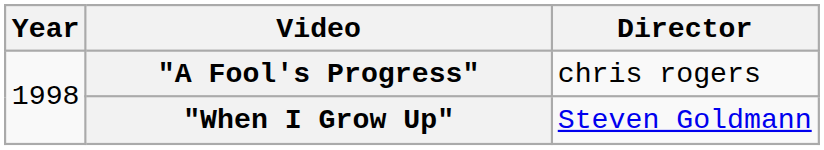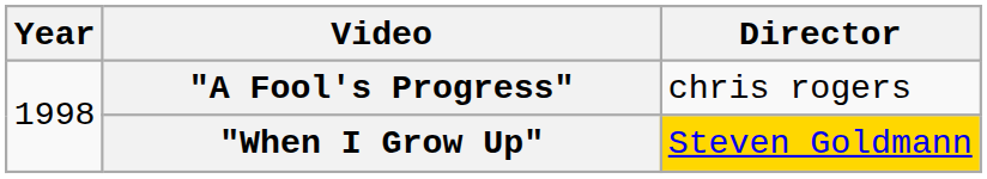"When I Grow Up" | Director: no background -> gold background
